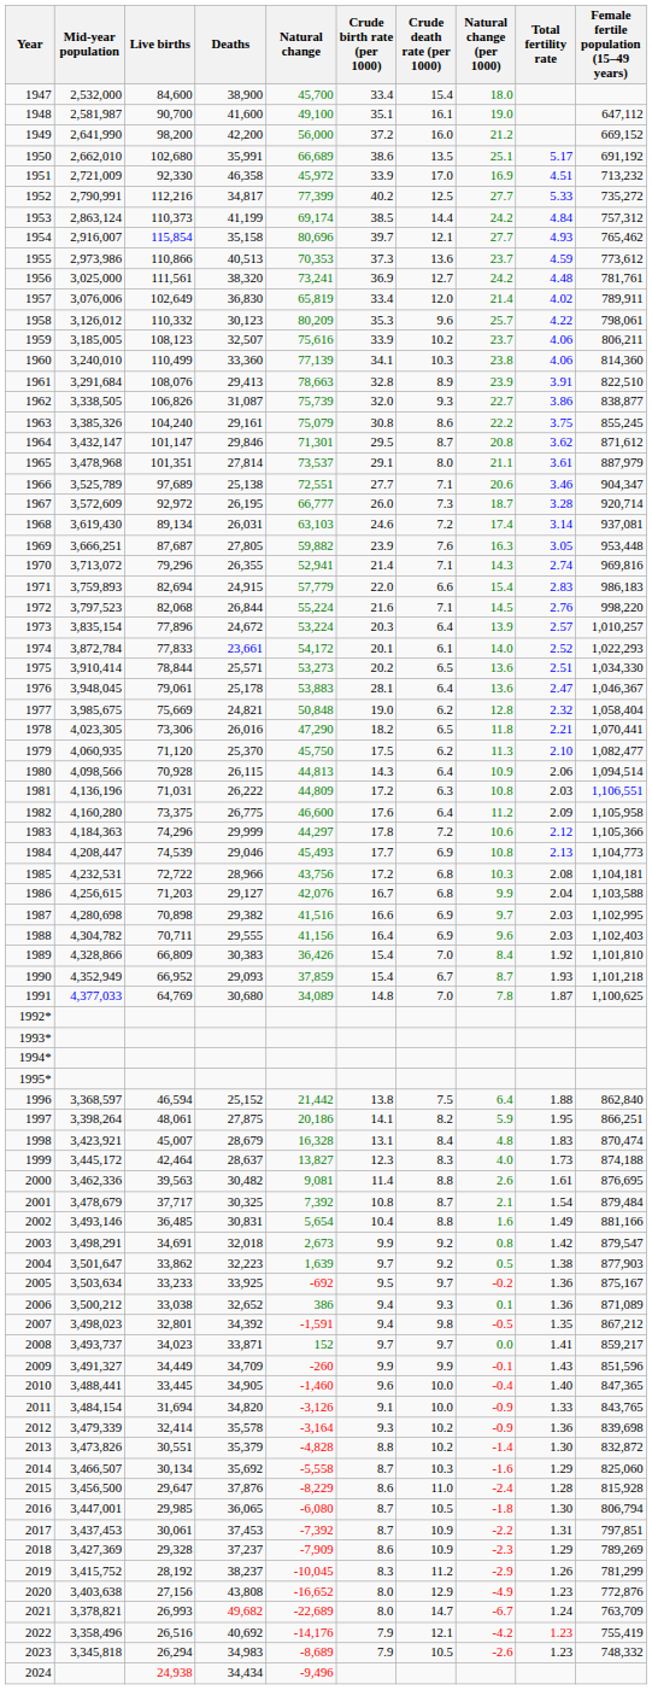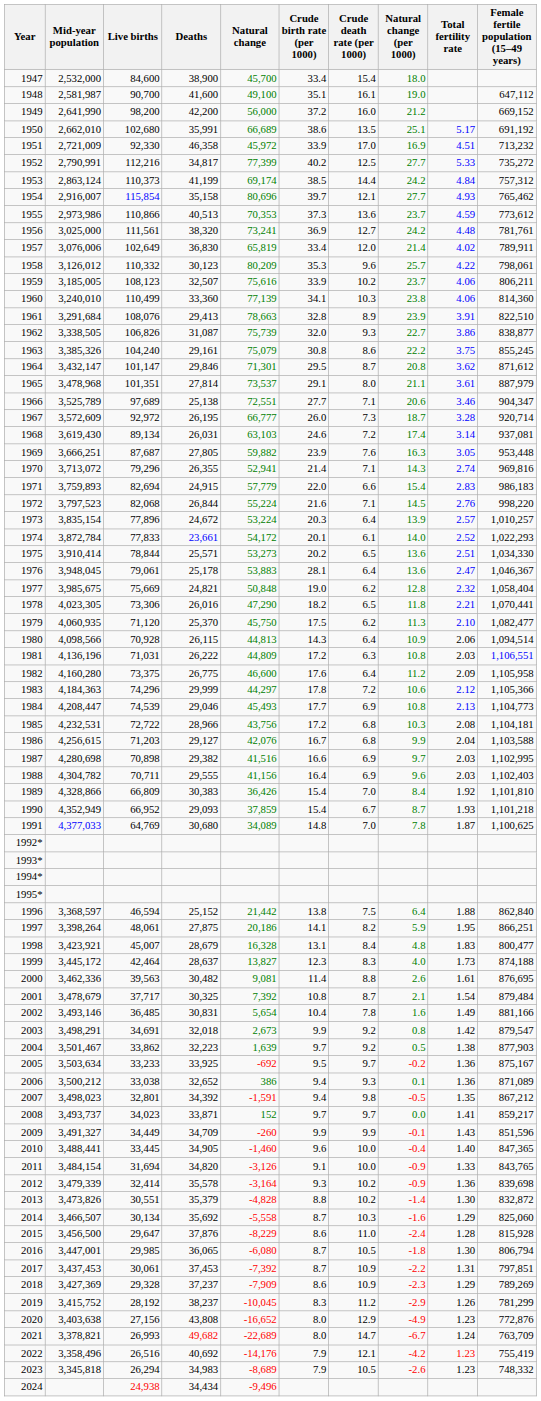1998 | Female fertile population (15–49 years): 870,474 -> 800,477
2002 | Crude death rate (per 1000): 8.8 -> 7.8
2004 | Mid-year population: 3,501,647 -> 3,501,467
